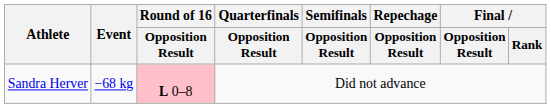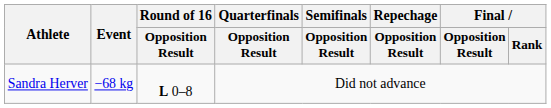Sandra Herver | Round of 16 / Opposition Result: pink background -> no background
